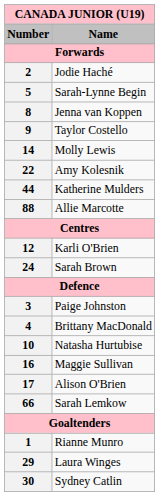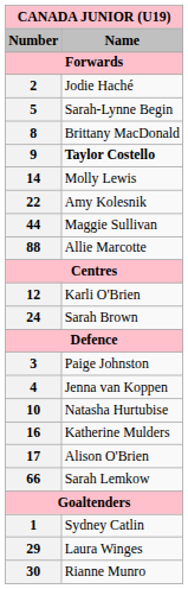8 | Name: Jenna van Koppen -> Brittany MacDonald
9 | Name: normal -> bold
44 | Name: Katherine Mulders -> Maggie Sullivan
4 | Name: Brittany MacDonald -> Jenna van Koppen
16 | Name: Maggie Sullivan -> Katherine Mulders
1 | Name: Rianne Munro -> Sydney Catlin
30 | Name: Sydney Catlin -> Rianne Munro
